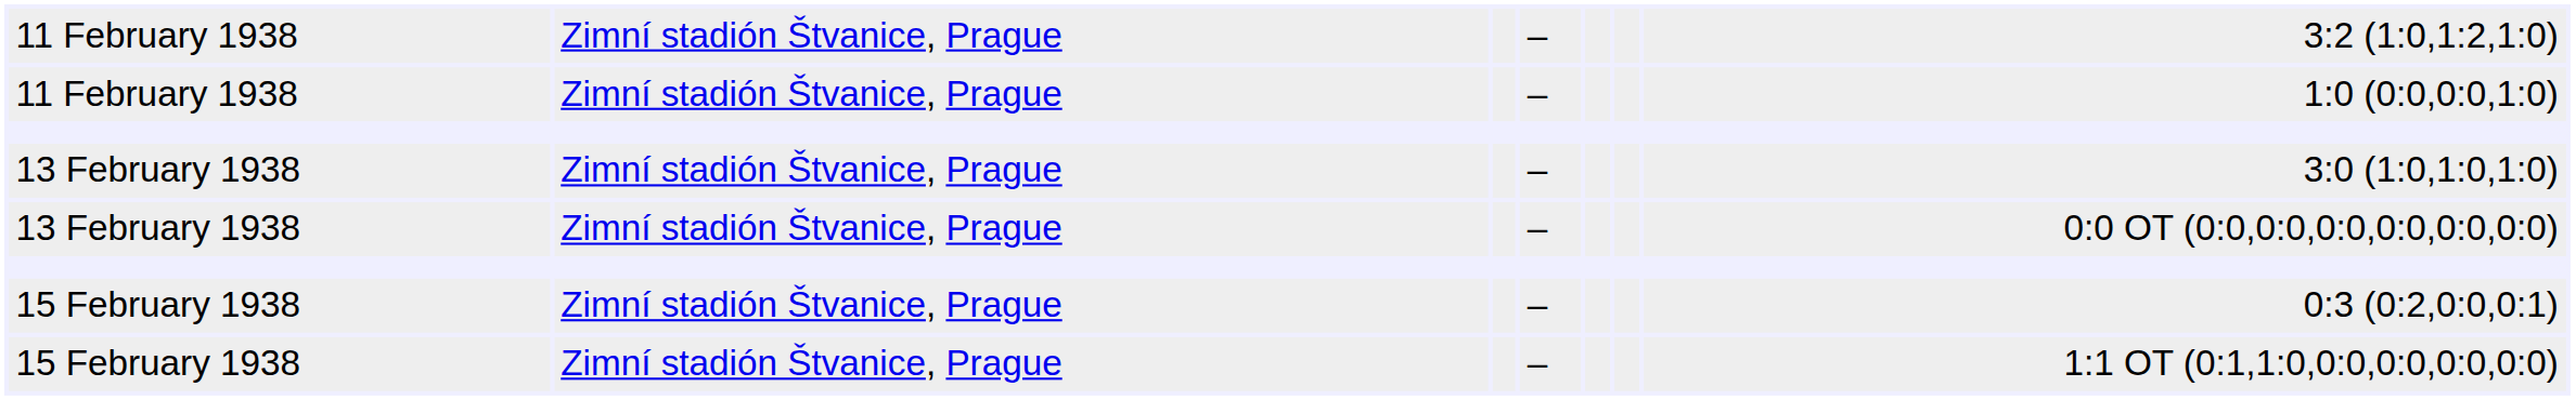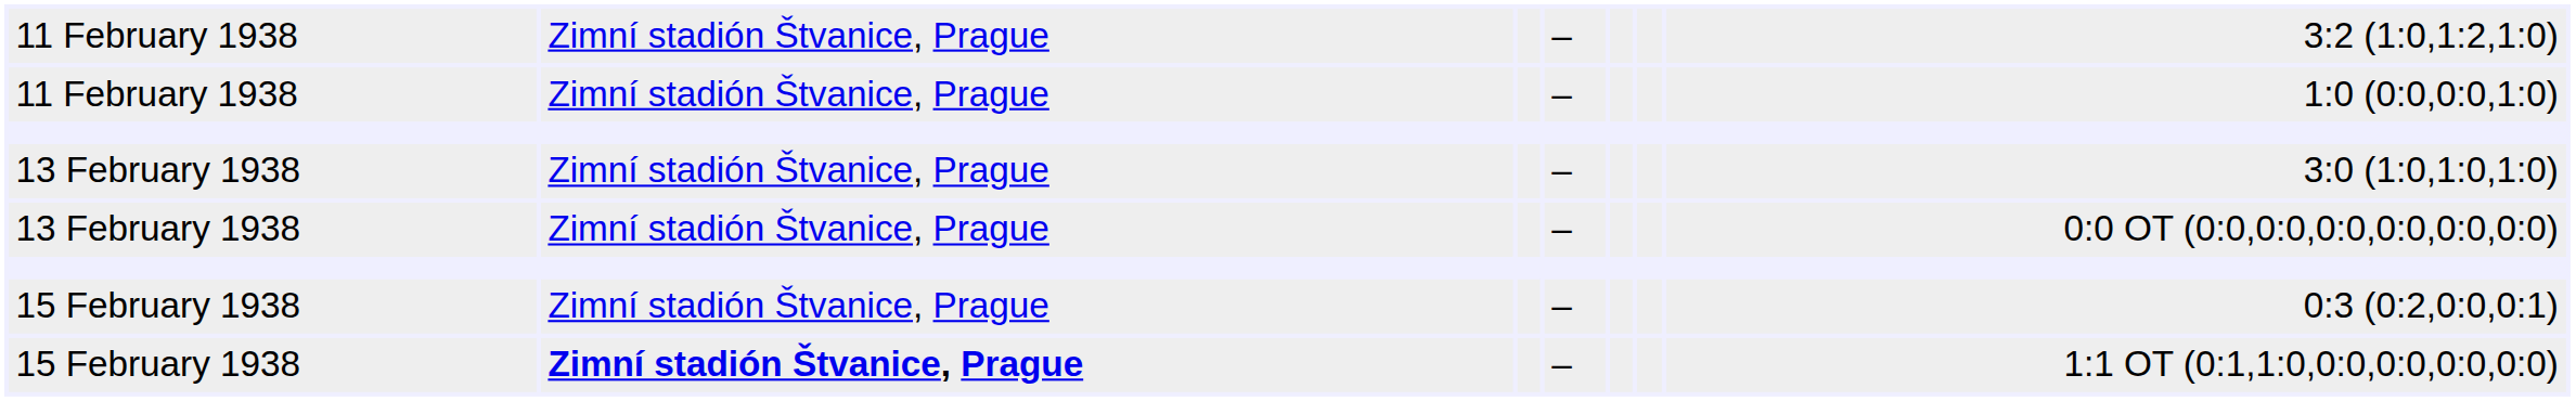row 6 | column 2: normal -> bold
